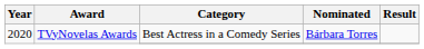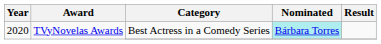TVyNovelas Awards / Best Actress in a Comedy Series | Nominated: no background -> paleturquoise background
